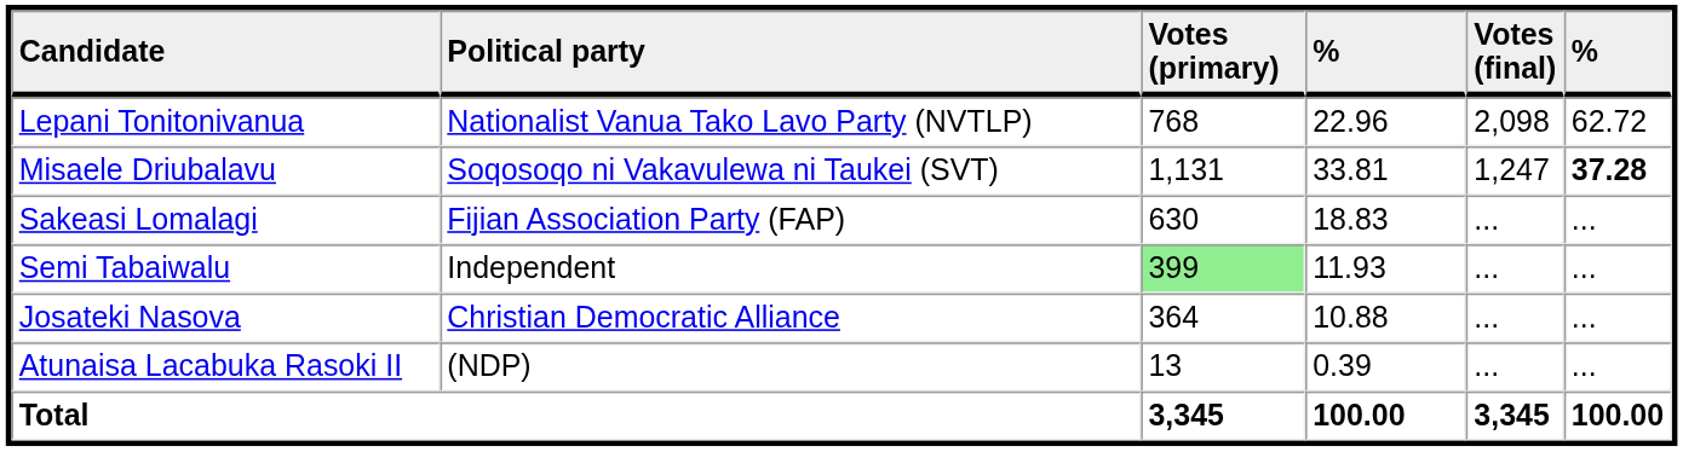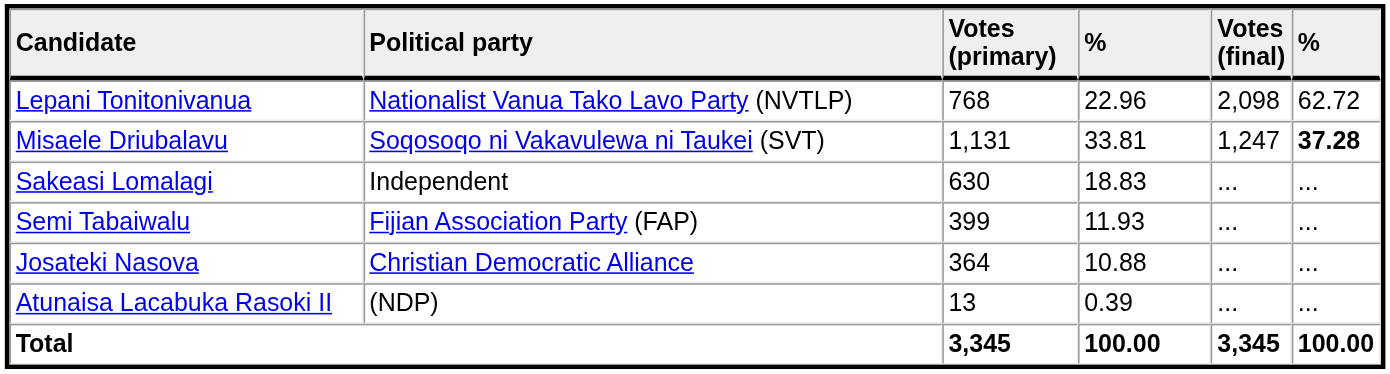Sakeasi Lomalagi | Political party: Fijian Association Party (FAP) -> Independent
Semi Tabaiwalu | Political party: Independent -> Fijian Association Party (FAP)
Semi Tabaiwalu | Votes (primary): lightgreen background -> no background
